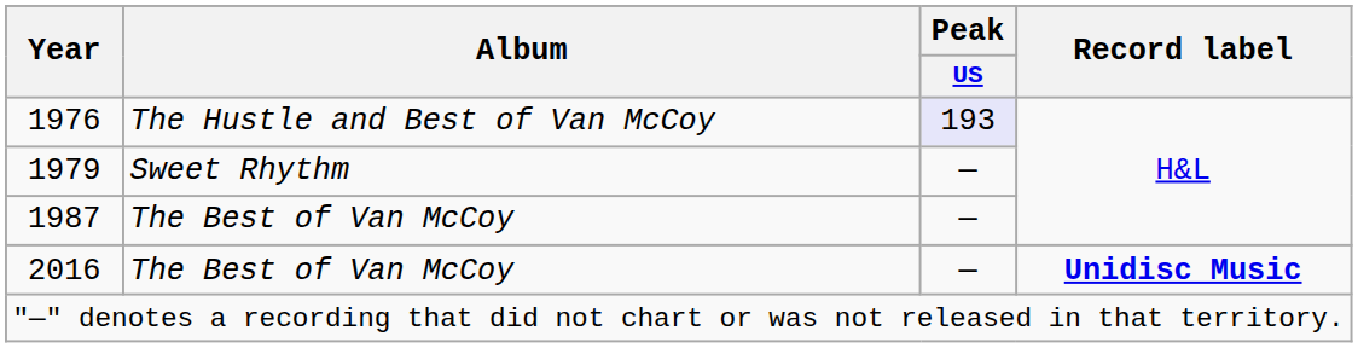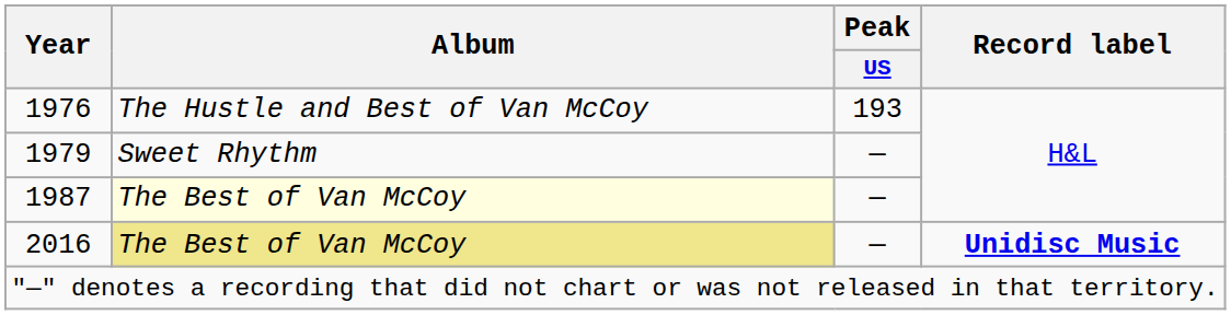1976 | Peak / US: lavender background -> no background
1987 | Album: no background -> lightyellow background
2016 | Album: no background -> khaki background
